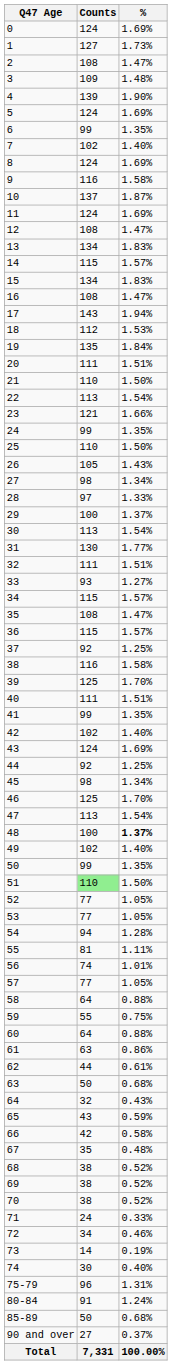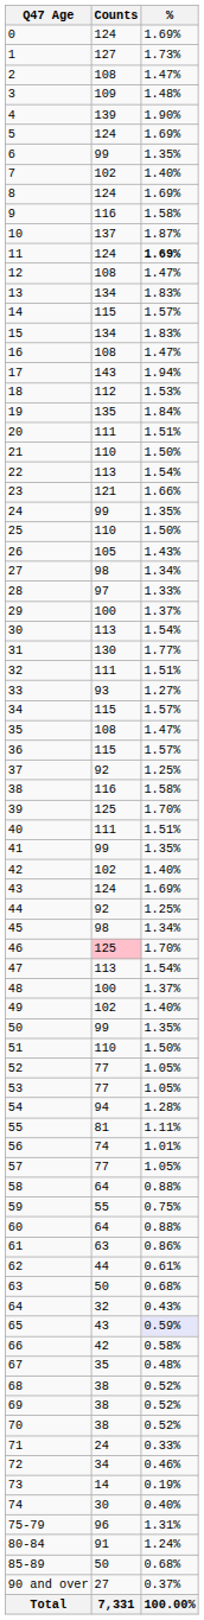11 | %: normal -> bold
46 | Counts: no background -> pink background
48 | %: bold -> normal
51 | Counts: lightgreen background -> no background
65 | %: no background -> lavender background
